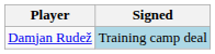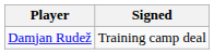Damjan Rudež | Signed: lightblue background -> no background
